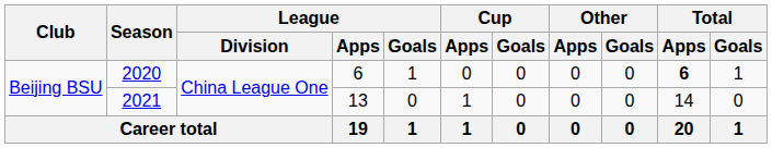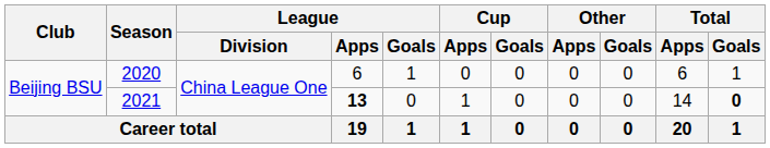2020 | Total / Apps: bold -> normal
2021 | League / Apps: normal -> bold
2021 | Total / Goals: normal -> bold
